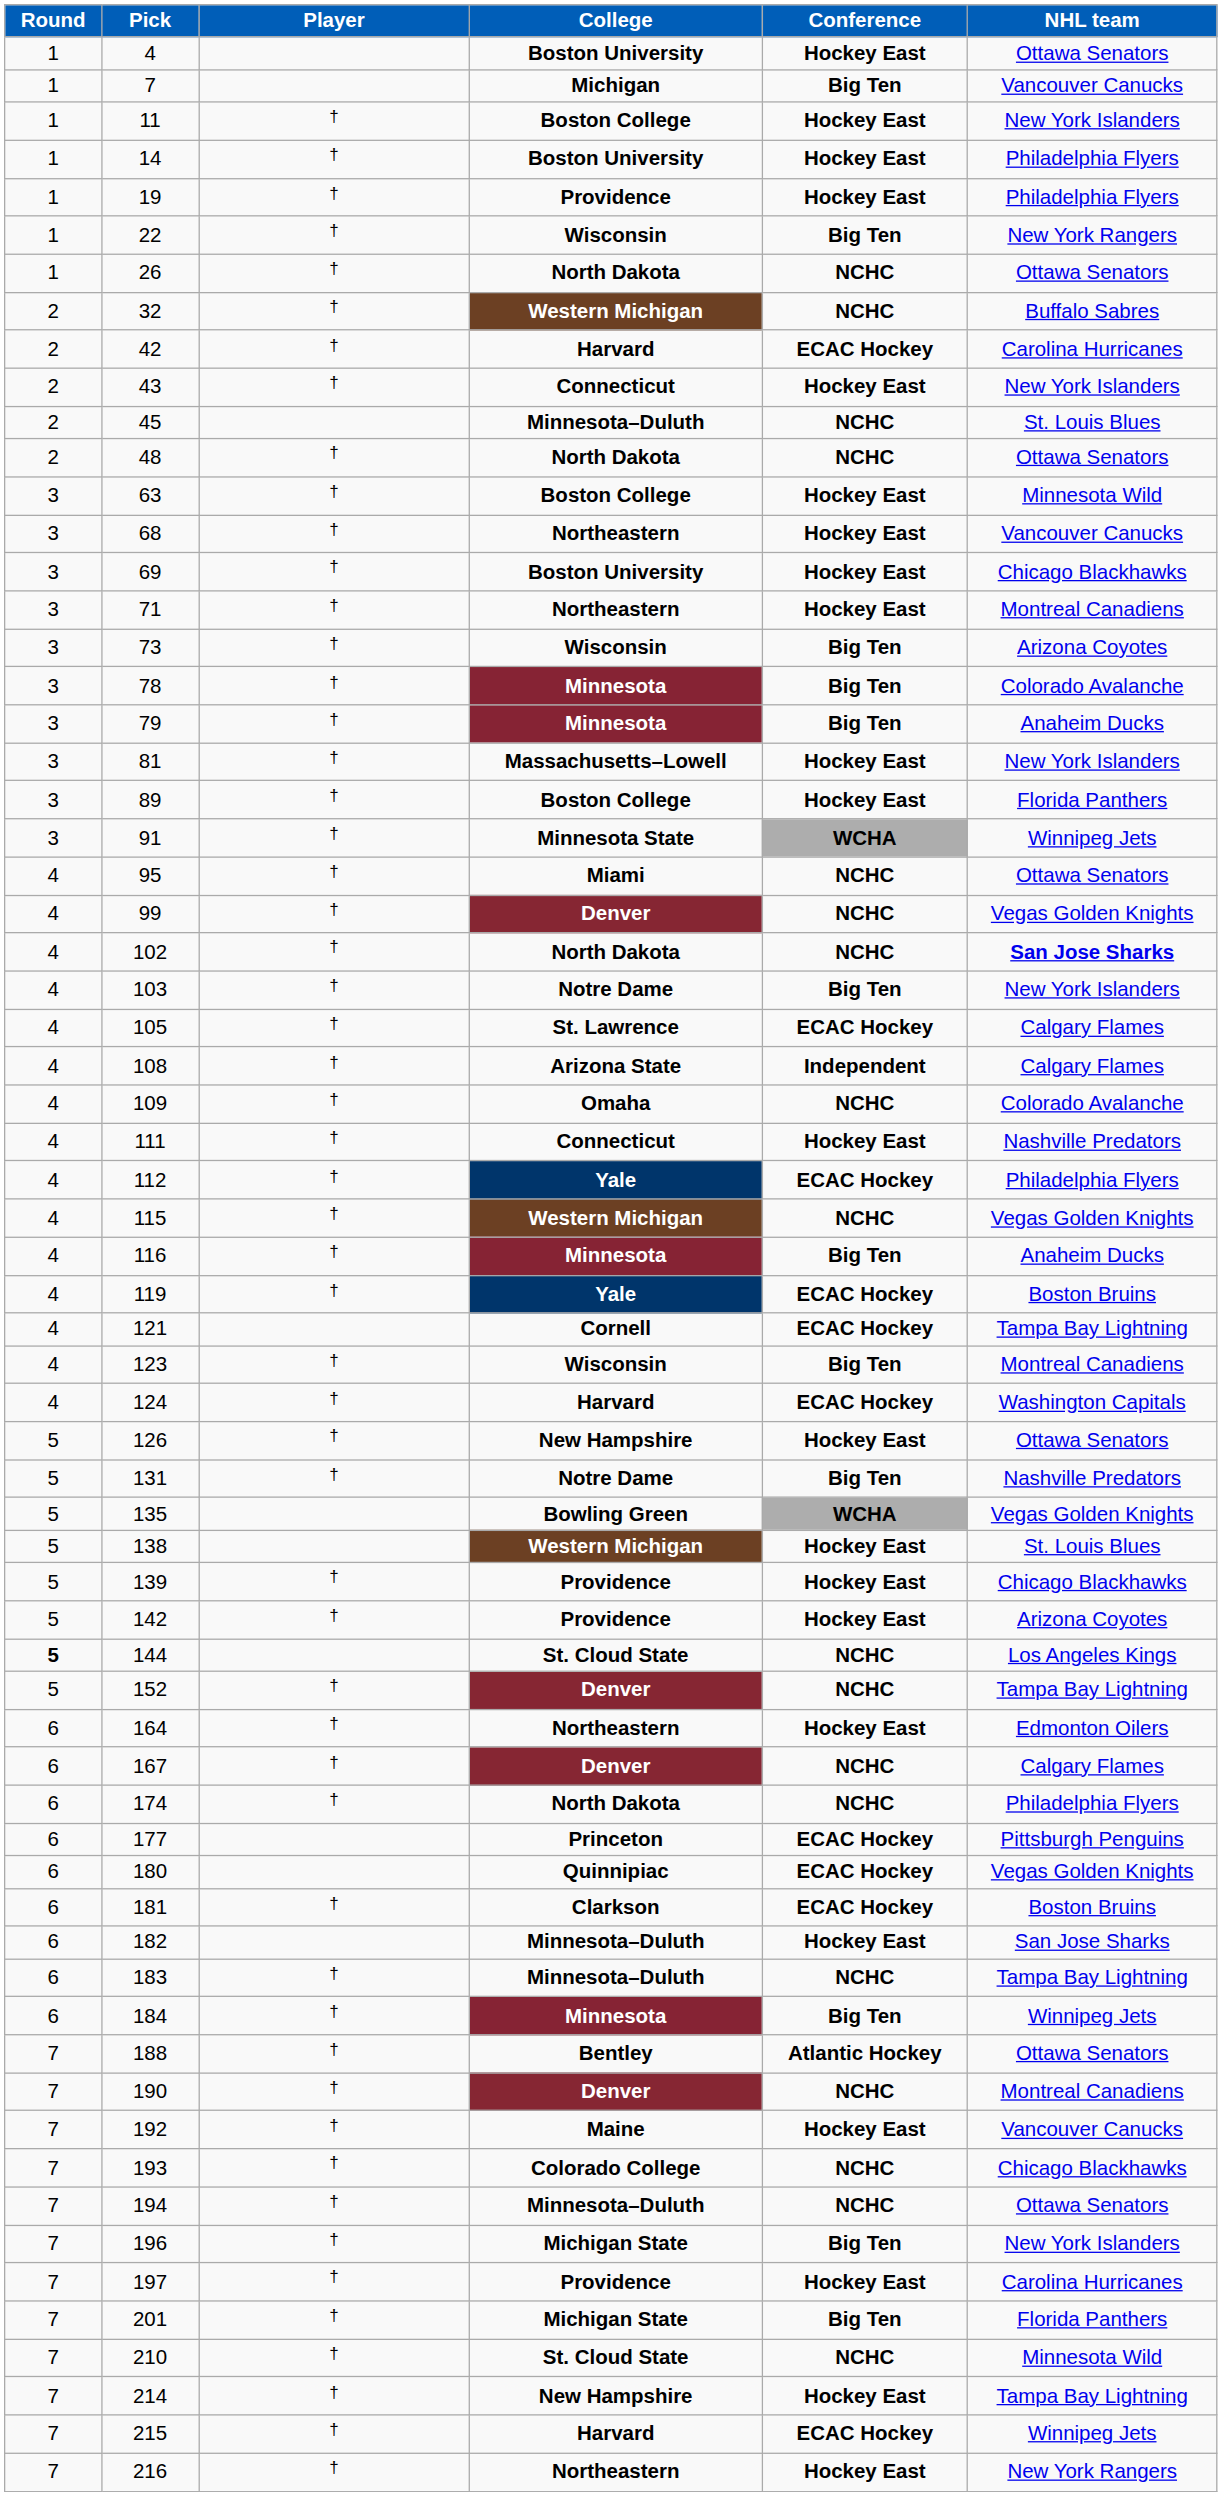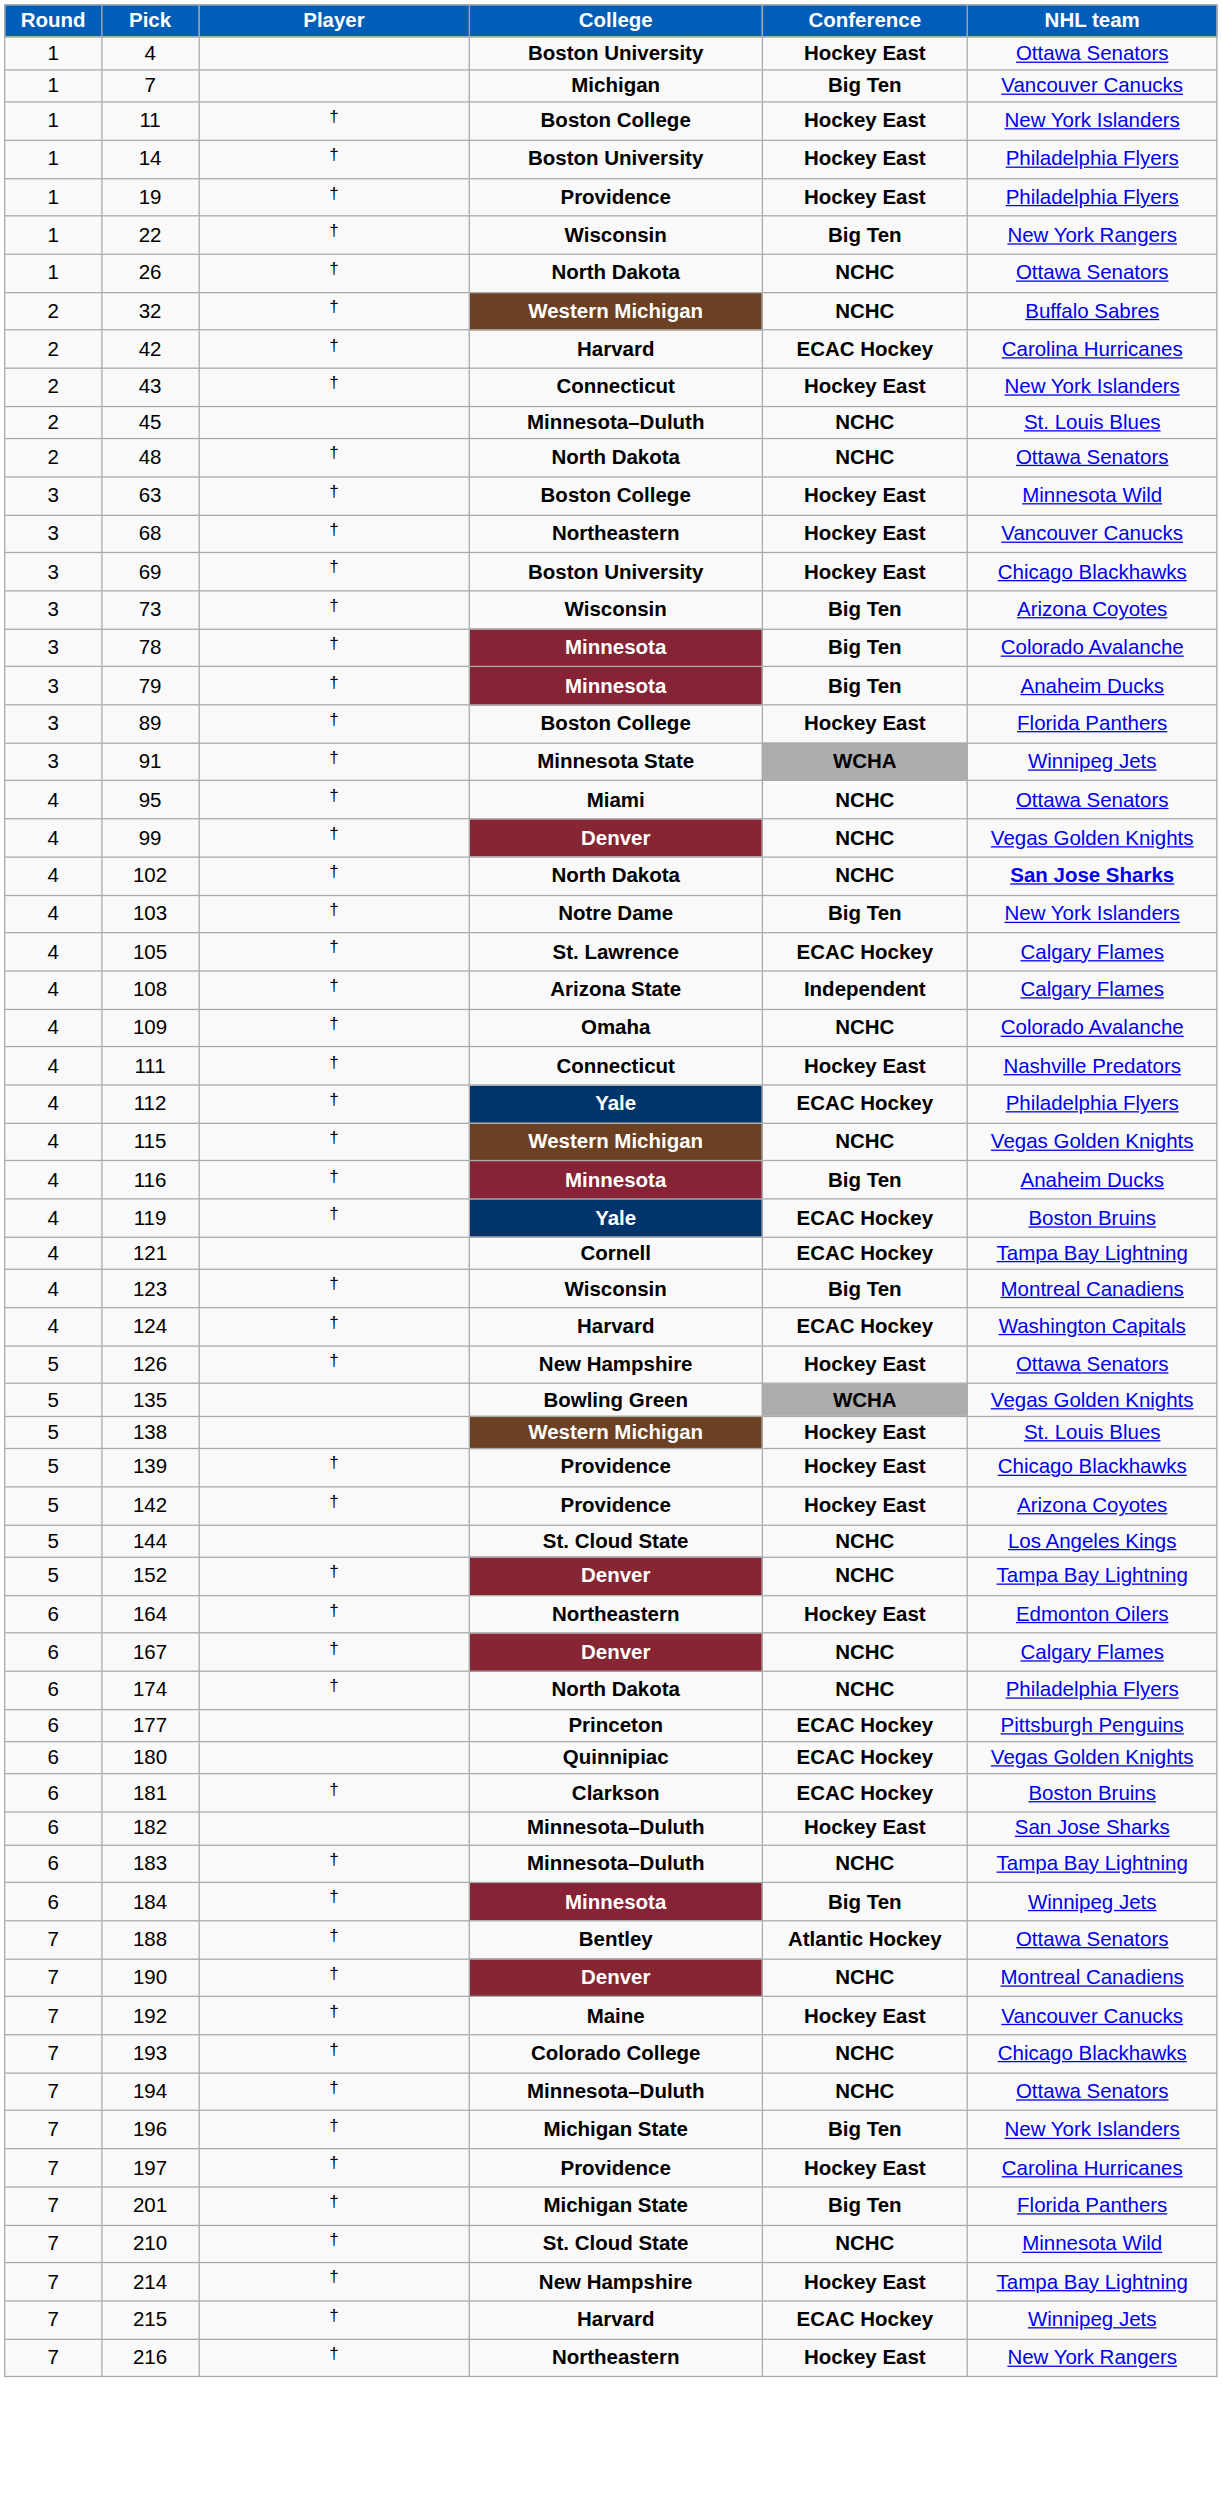- row: 3 | 71 | † | Northeastern | Hockey East | Montreal Canadiens
- row: 3 | 81 | † | Massachusetts–Lowell | Hockey East | New York Islanders
- row: 5 | 131 | † | Notre Dame | Big Ten | Nashville Predators
144 | Round: bold -> normal
